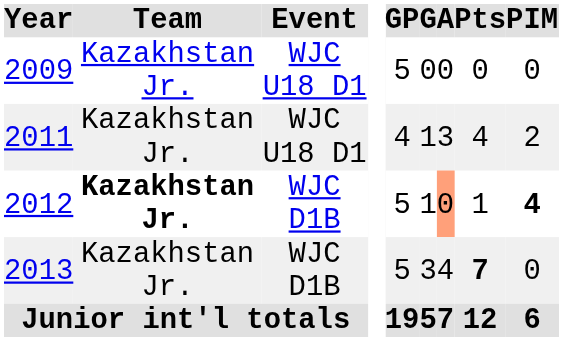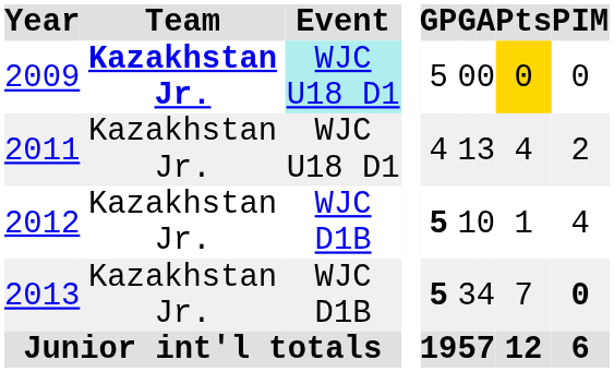2009 | Team: normal -> bold
2009 | Event: no background -> paleturquoise background
2009 | Pts: no background -> gold background
2012 | Team: bold -> normal
2012 | GP: normal -> bold
2012 | A: lightsalmon background -> no background
2012 | PIM: bold -> normal
2013 | GP: normal -> bold
2013 | Pts: bold -> normal
2013 | PIM: normal -> bold
